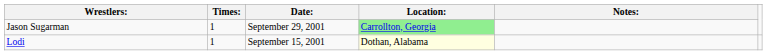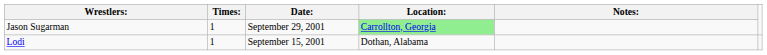Lodi | Location:: lightyellow background -> no background
